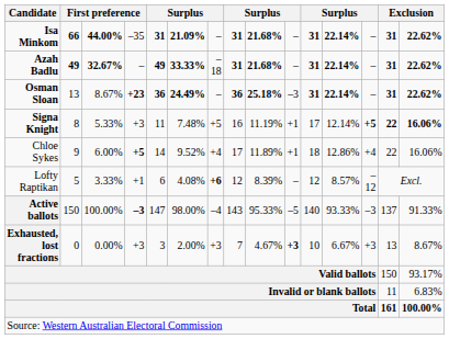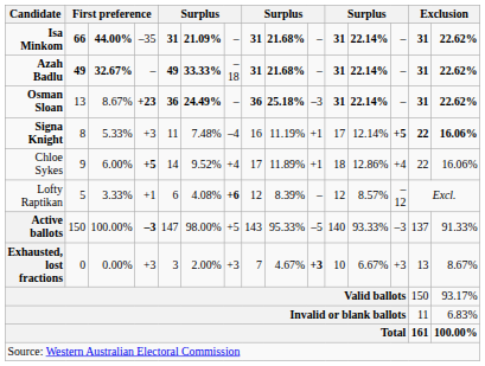Signa Knight | column 7: +5 -> –4
Active ballots | column 7: –4 -> +5
